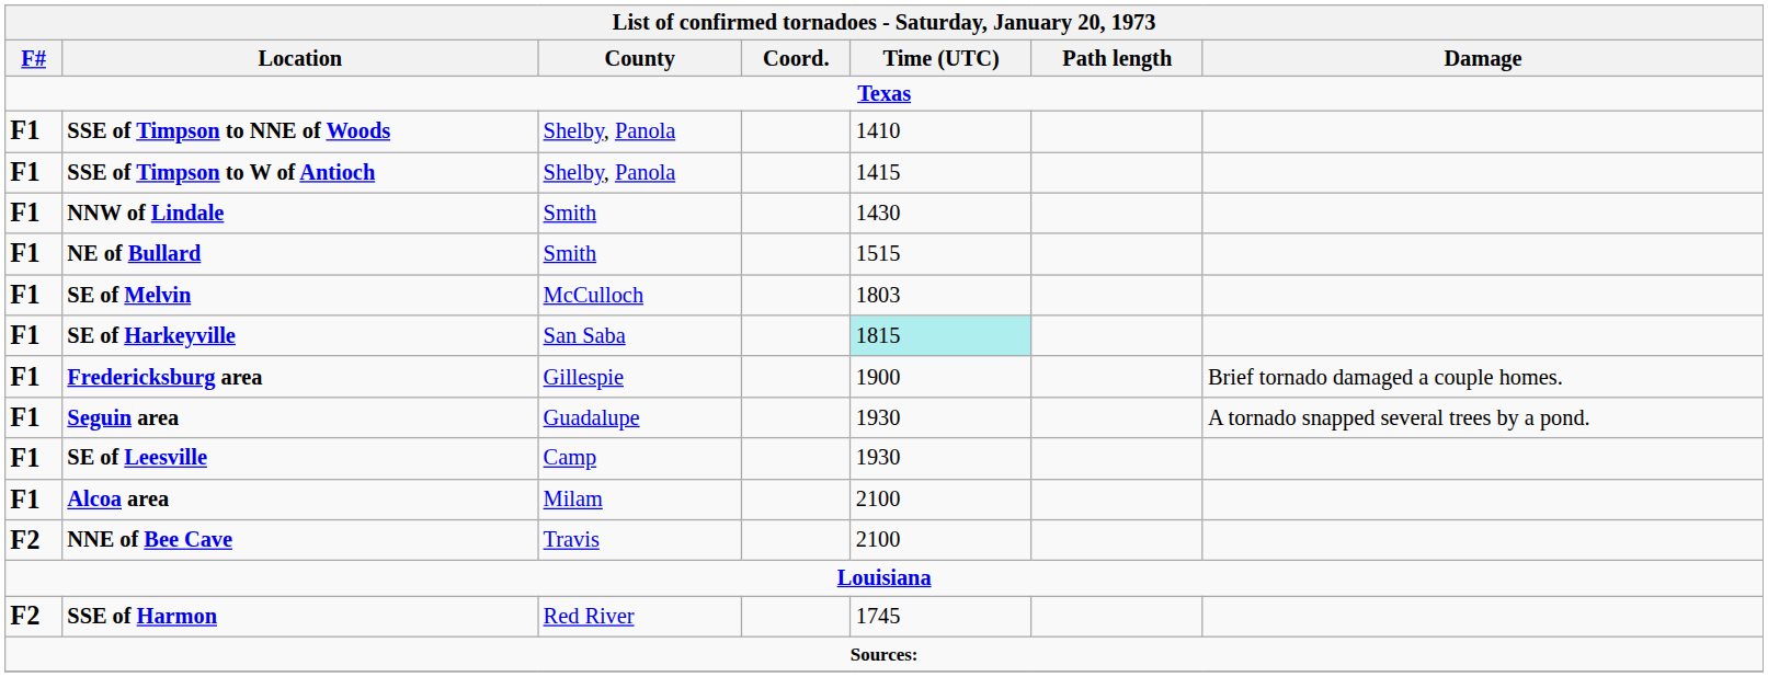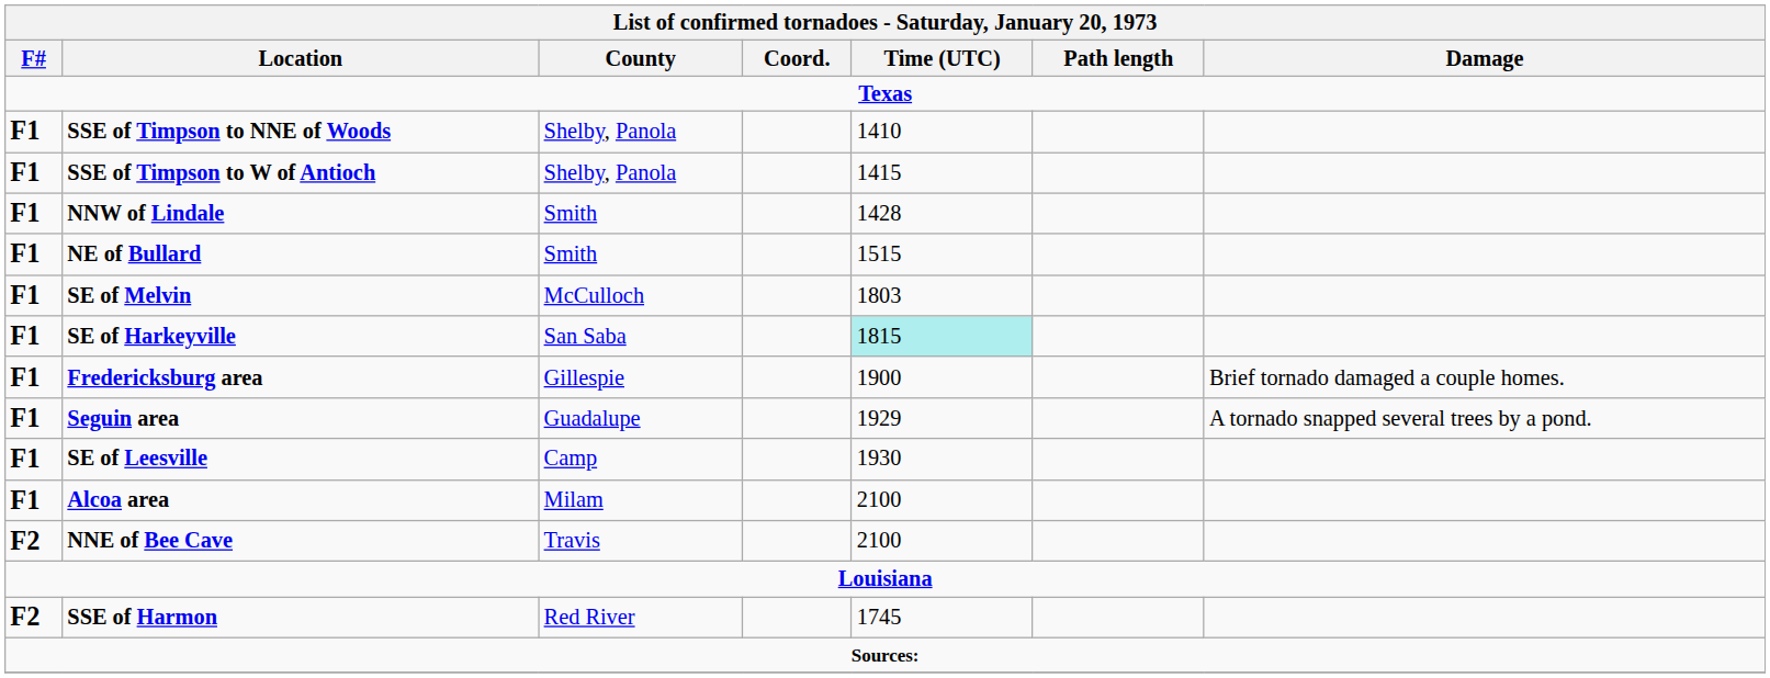NNW of Lindale | Time (UTC): 1430 -> 1428
Seguin area | Time (UTC): 1930 -> 1929
